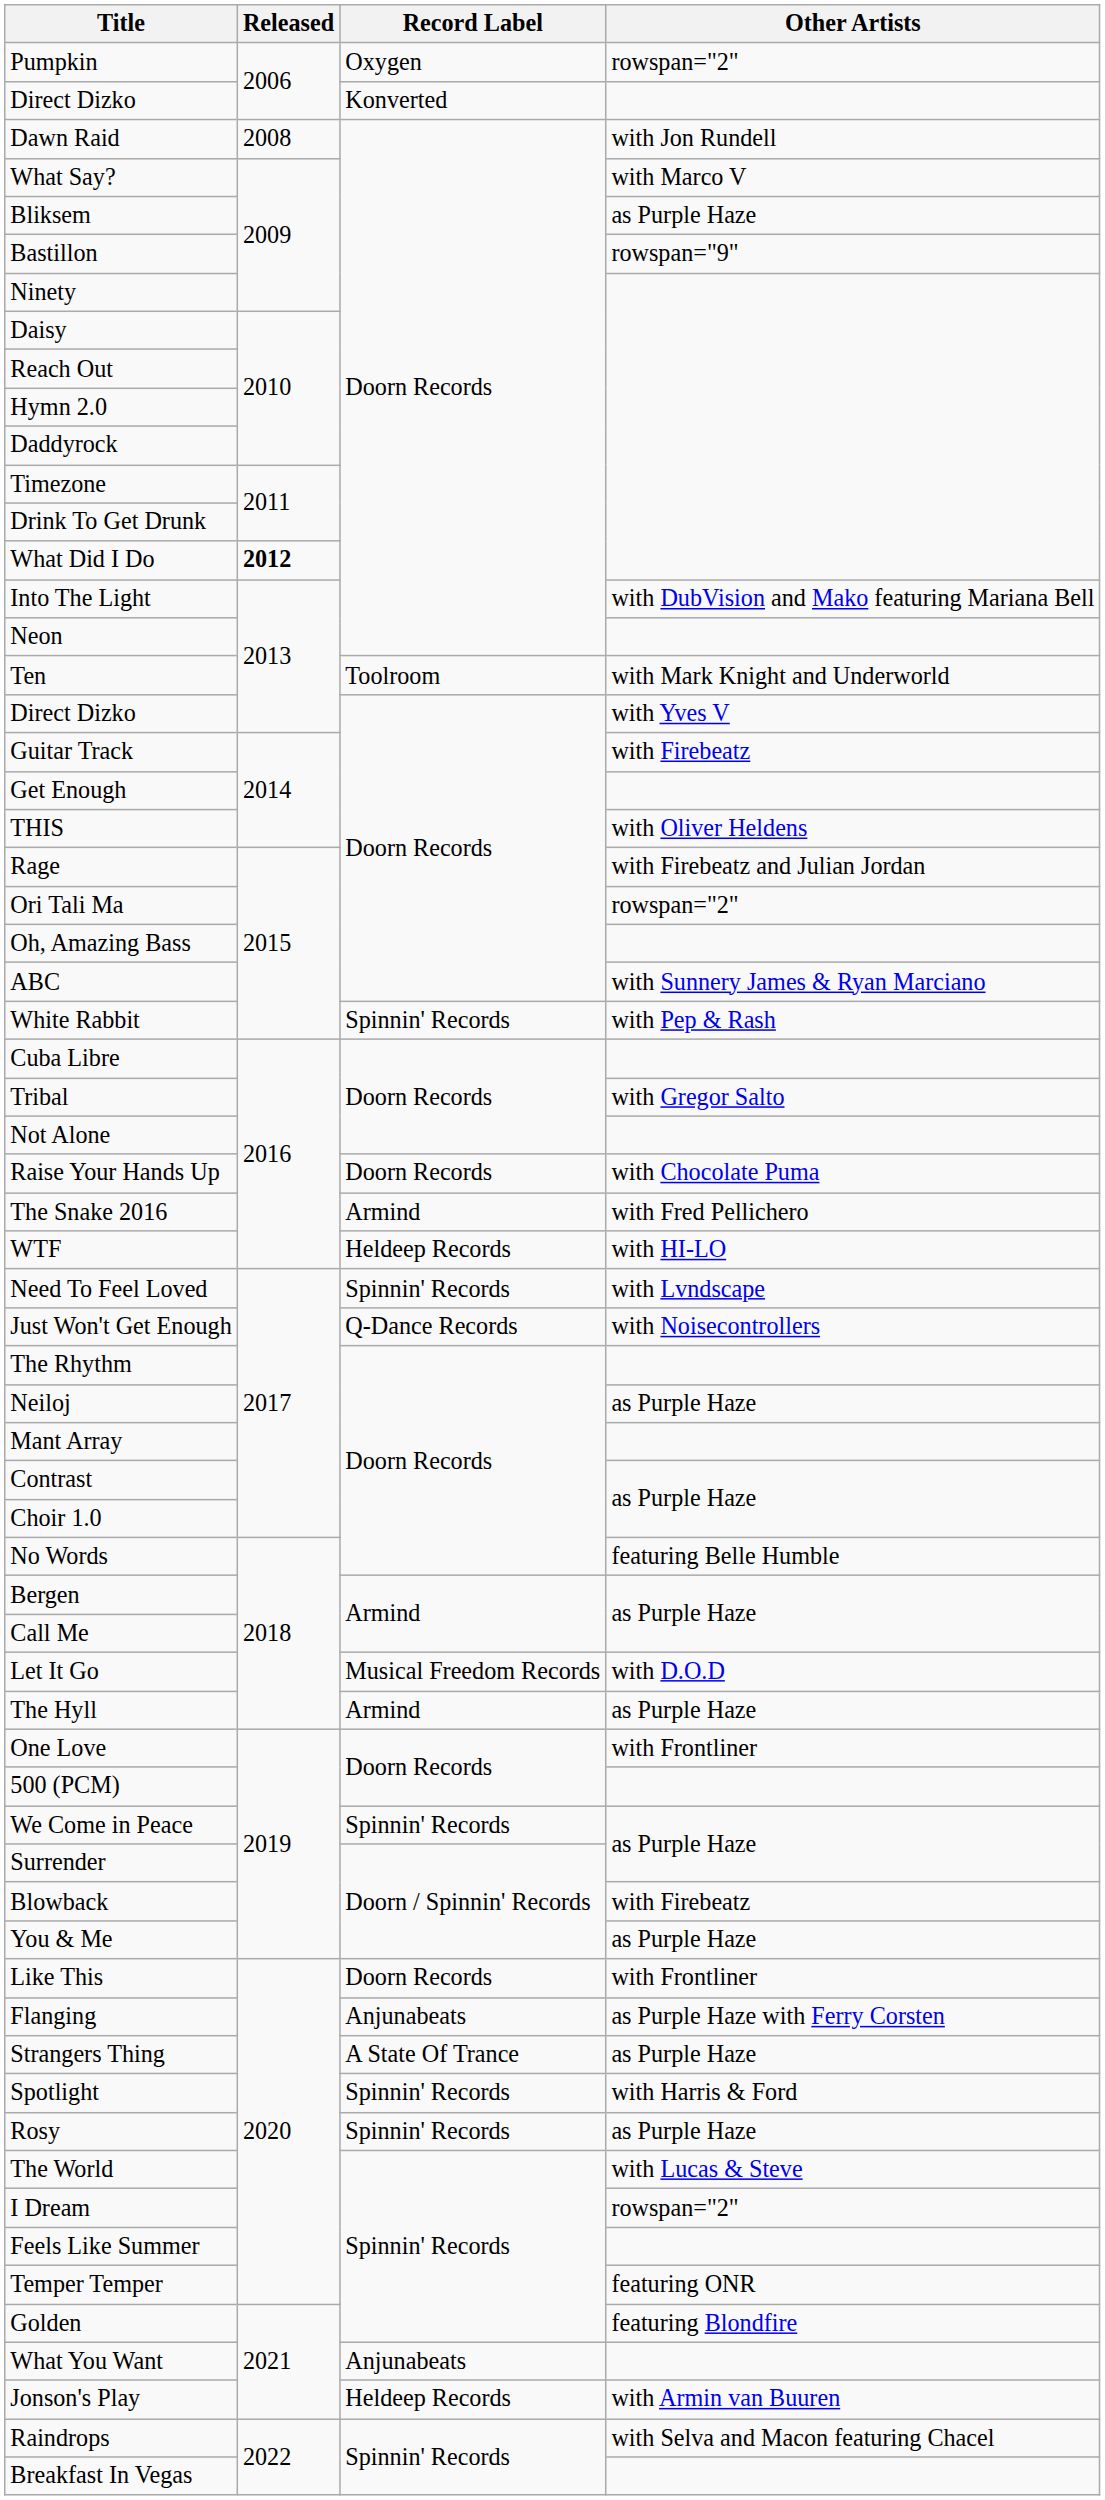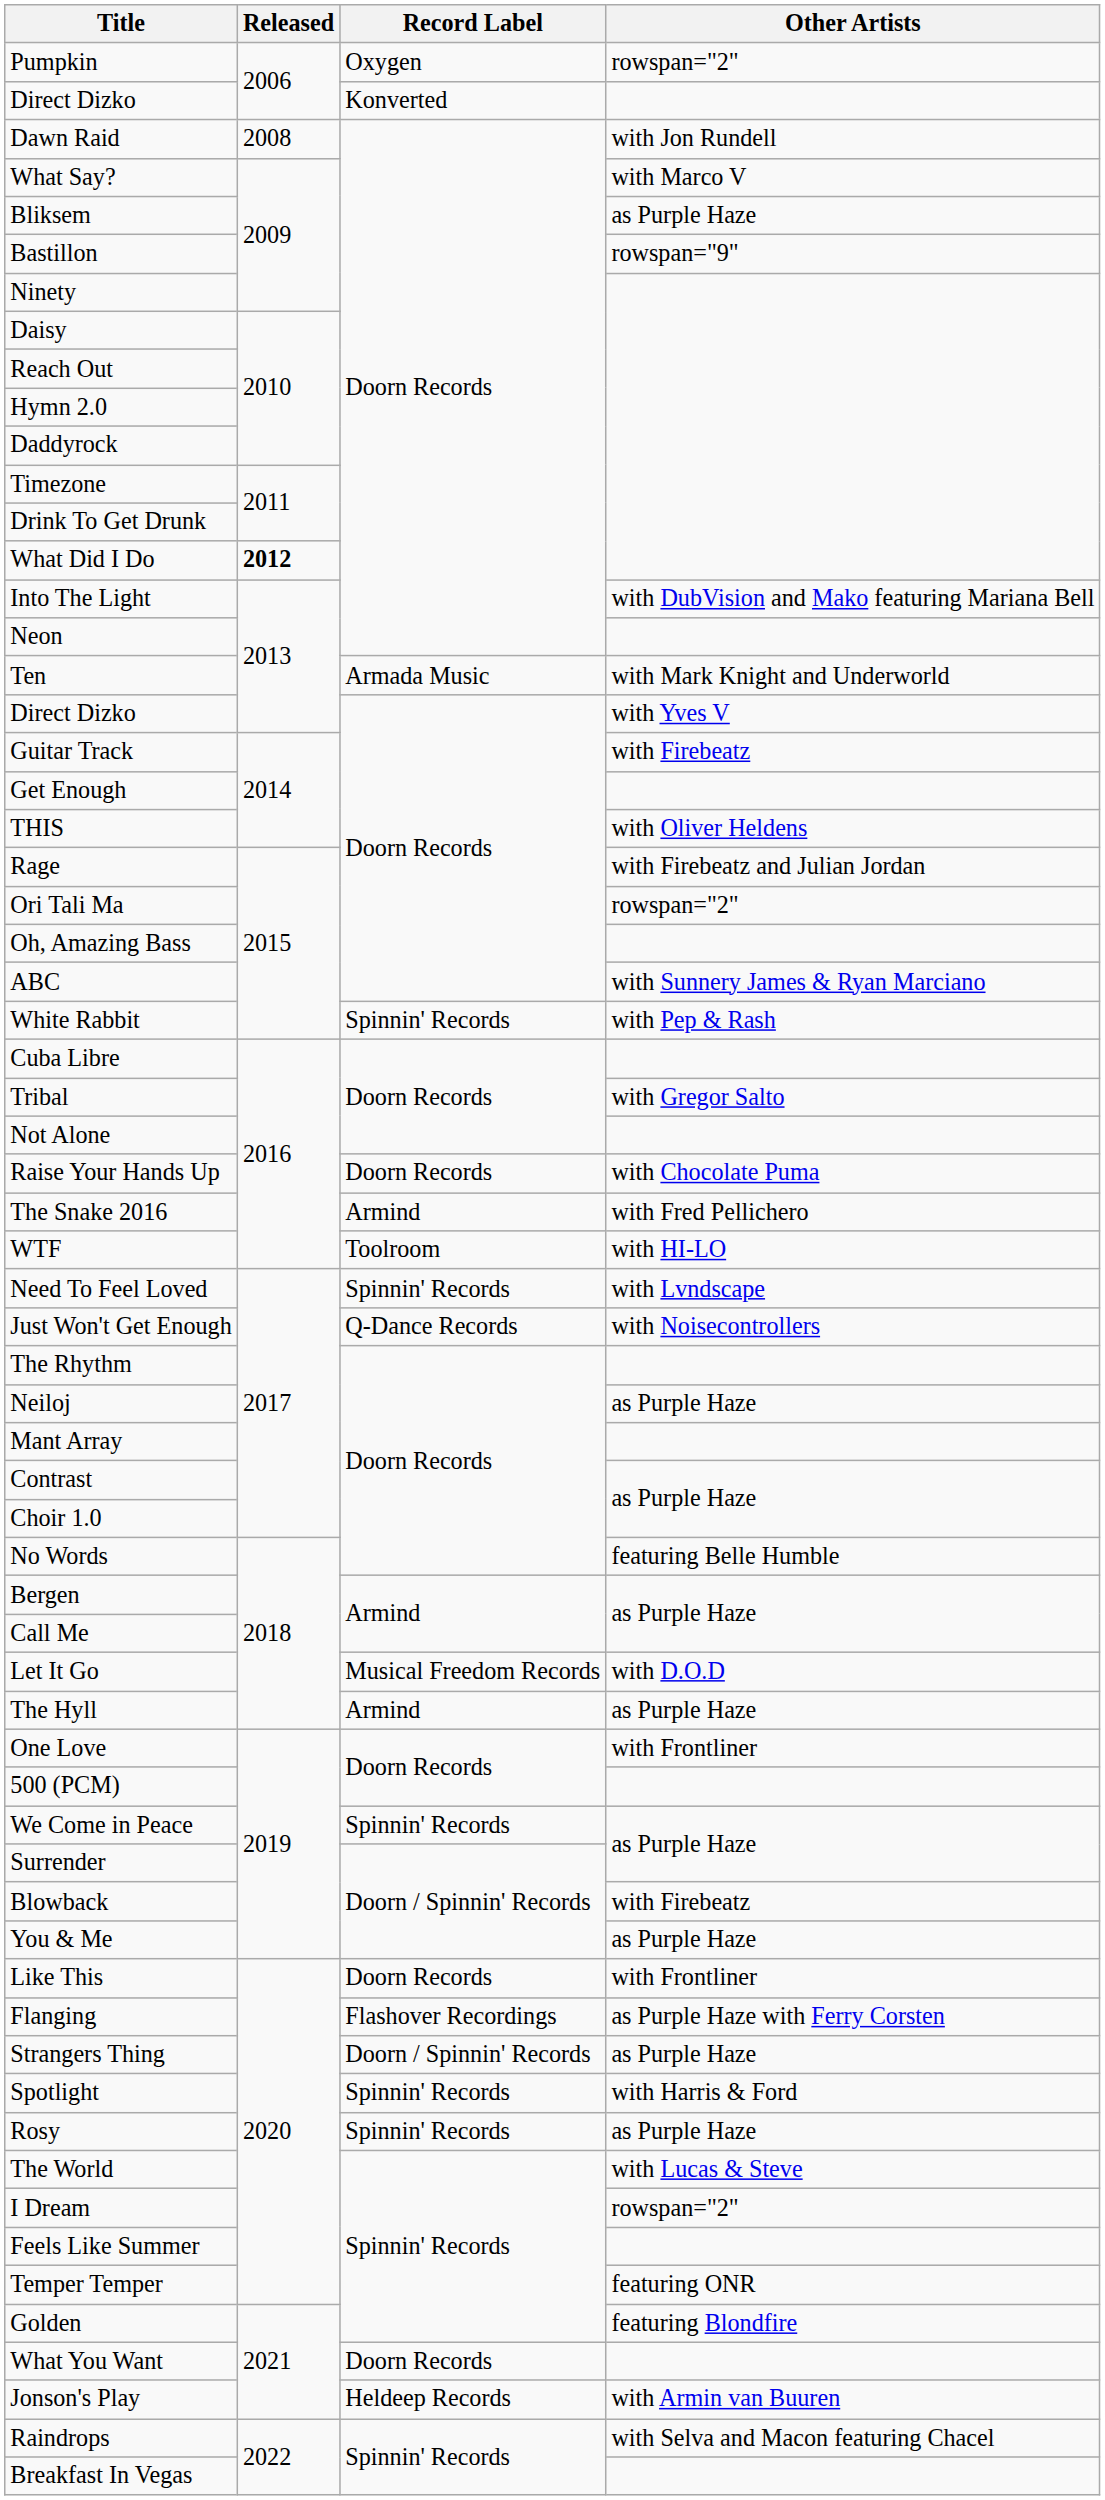Ten | Record Label: Toolroom -> Armada Music
WTF | Record Label: Heldeep Records -> Toolroom
Flanging | Record Label: Anjunabeats -> Flashover Recordings
Strangers Thing | Record Label: A State Of Trance -> Doorn / Spinnin' Records
What You Want | Record Label: Anjunabeats -> Doorn Records
